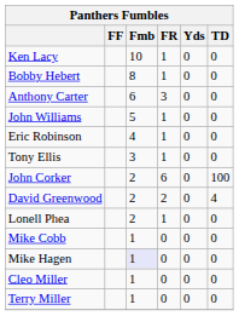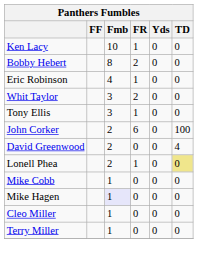Bobby Hebert | FR: 1 -> 2
- row: Anthony Carter | 6 | 3 | 0 | 0
- row: John Williams | 5 | 1 | 0 | 0
+ row: Whit Taylor | 3 | 2 | 0 | 0
David Greenwood | FR: 2 -> 0
Lonell Phea | TD: no background -> khaki background
